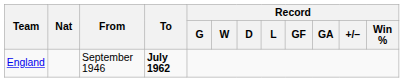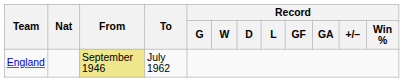England | From: no background -> khaki background
England | To: bold -> normal
